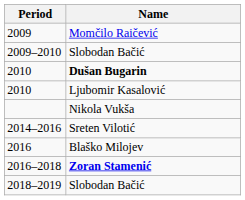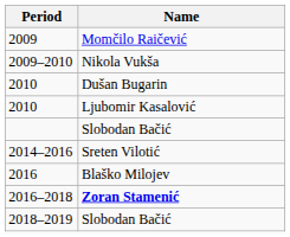row 3 | Name: Slobodan Bačić -> Nikola Vukša
row 4 | Name: bold -> normal
row 6 | Name: Nikola Vukša -> Slobodan Bačić
